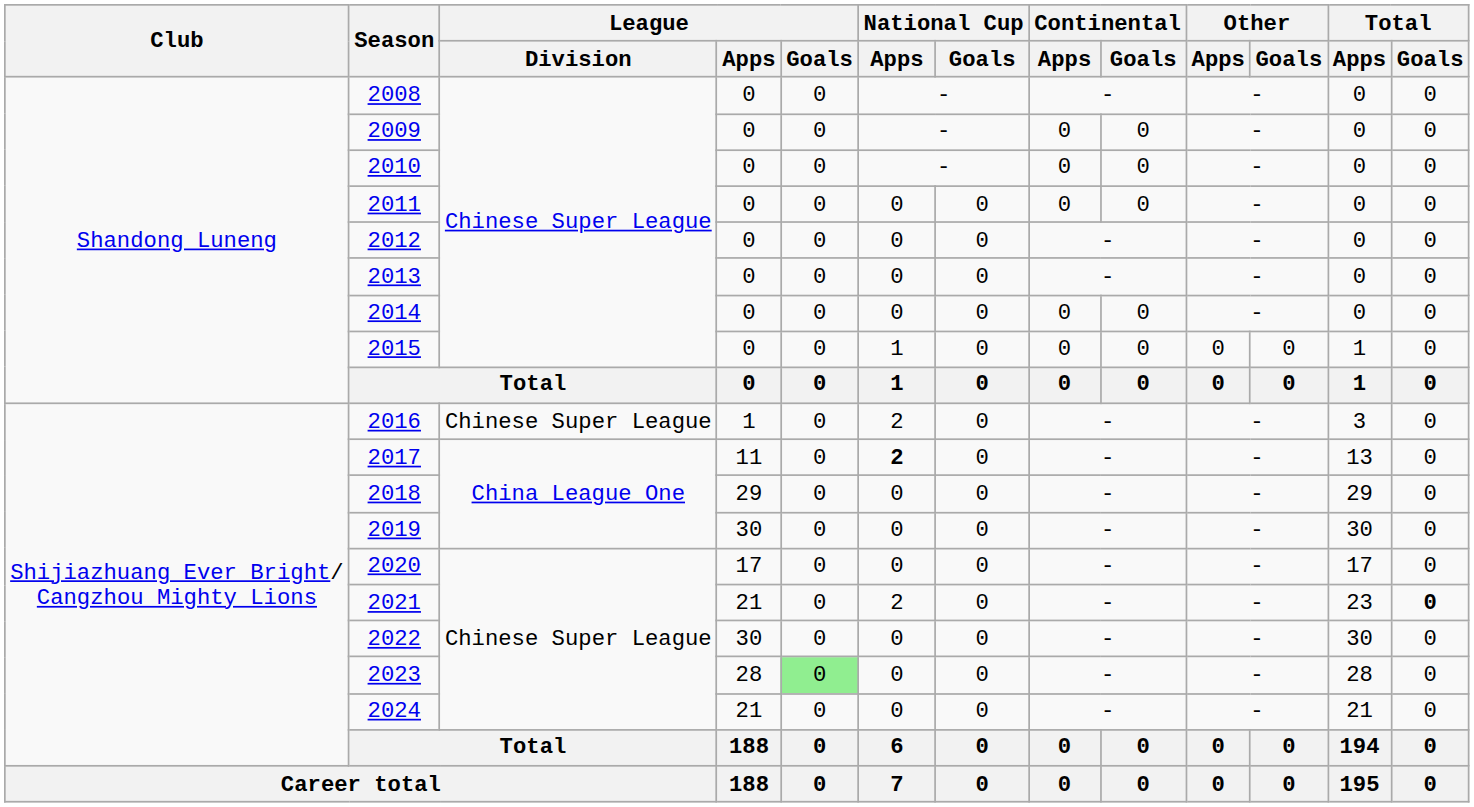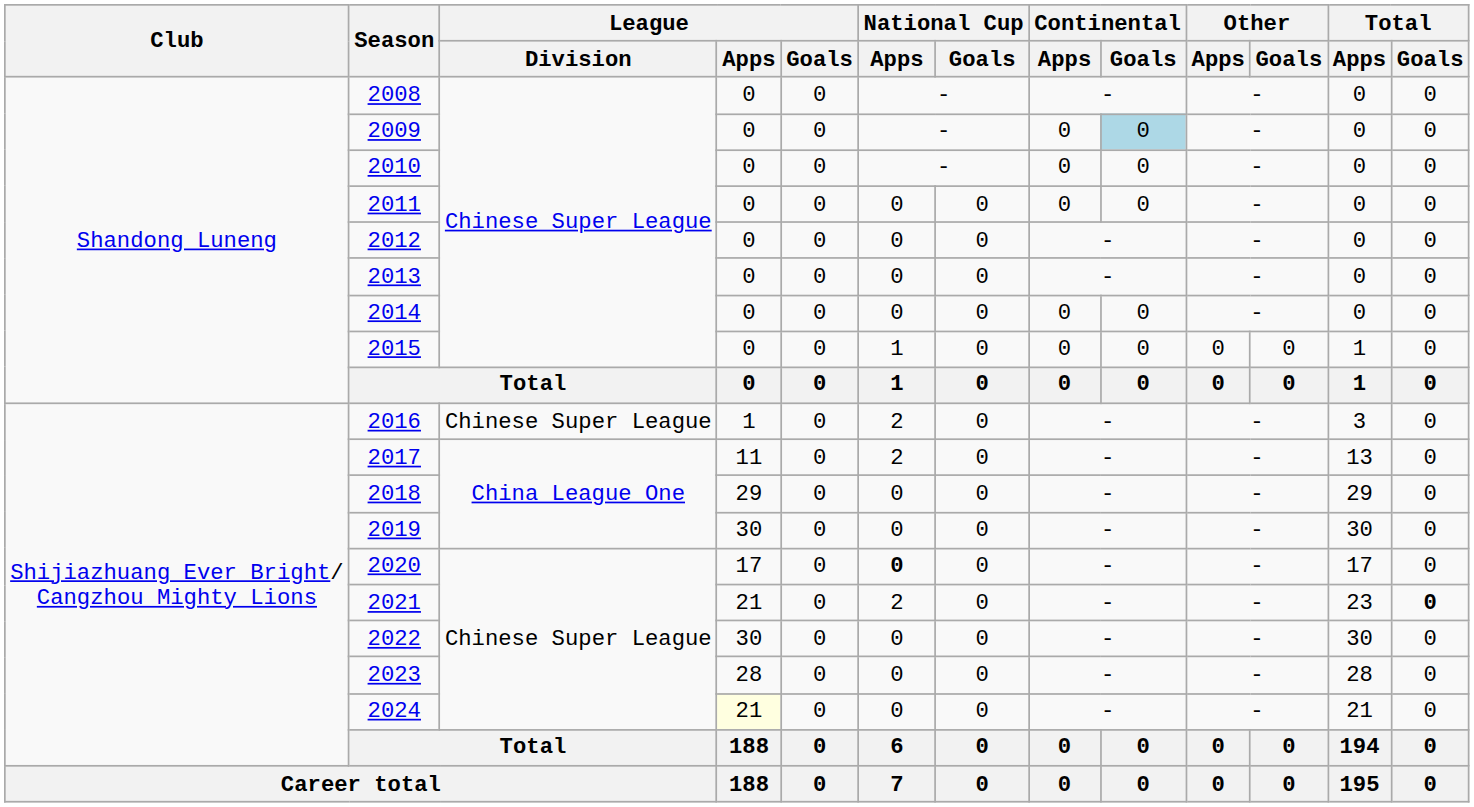2009 | Continental / Goals: no background -> lightblue background
2017 | National Cup / Apps: bold -> normal
2020 | National Cup / Apps: normal -> bold
2023 | League / Goals: lightgreen background -> no background
2024 | League / Apps: no background -> lightyellow background
